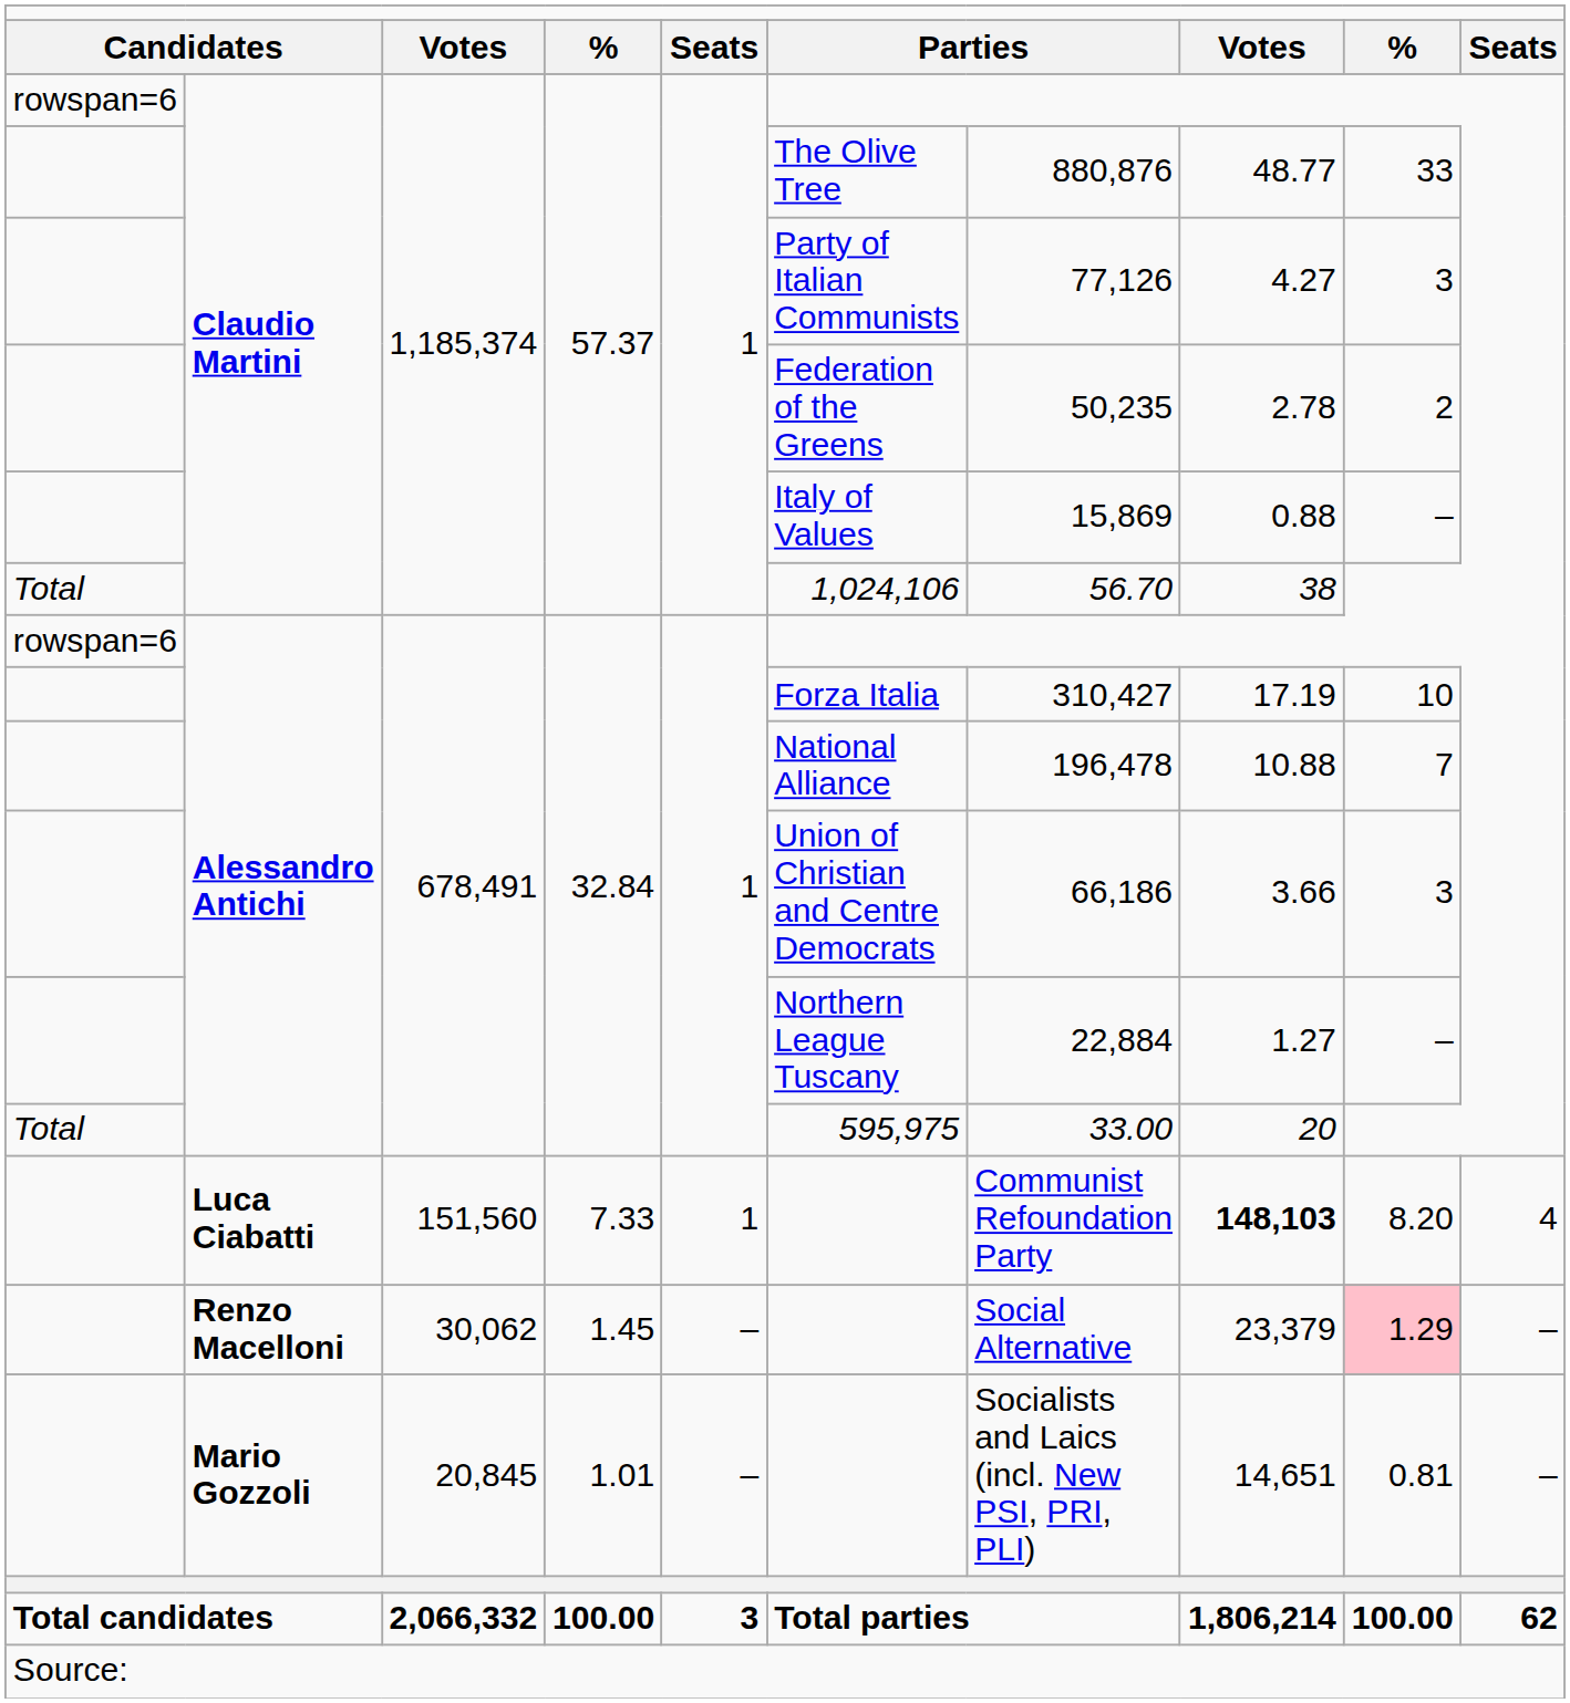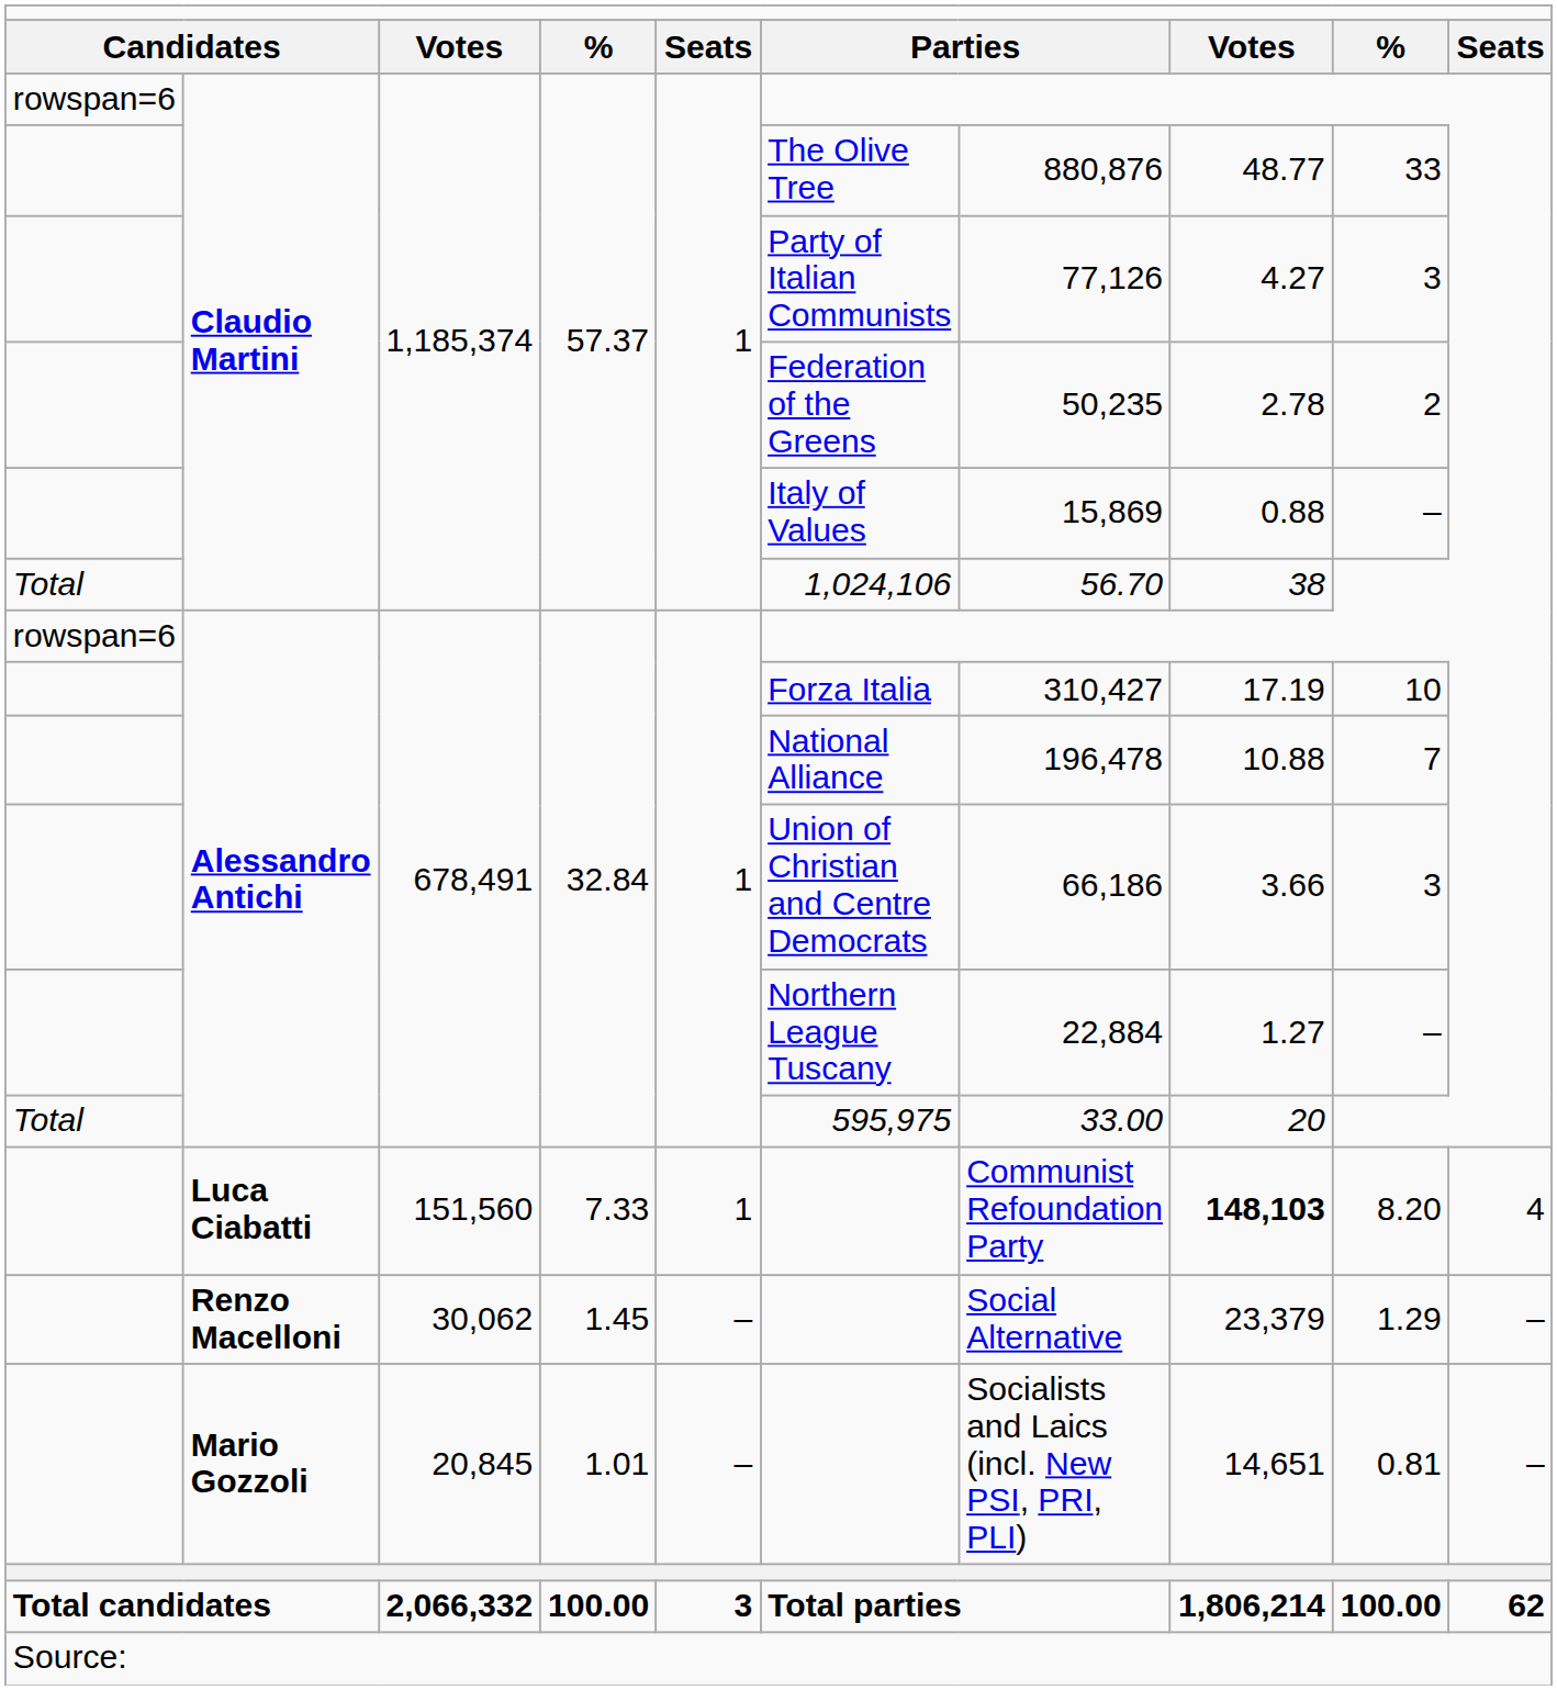Renzo Macelloni | column 9: pink background -> no background
